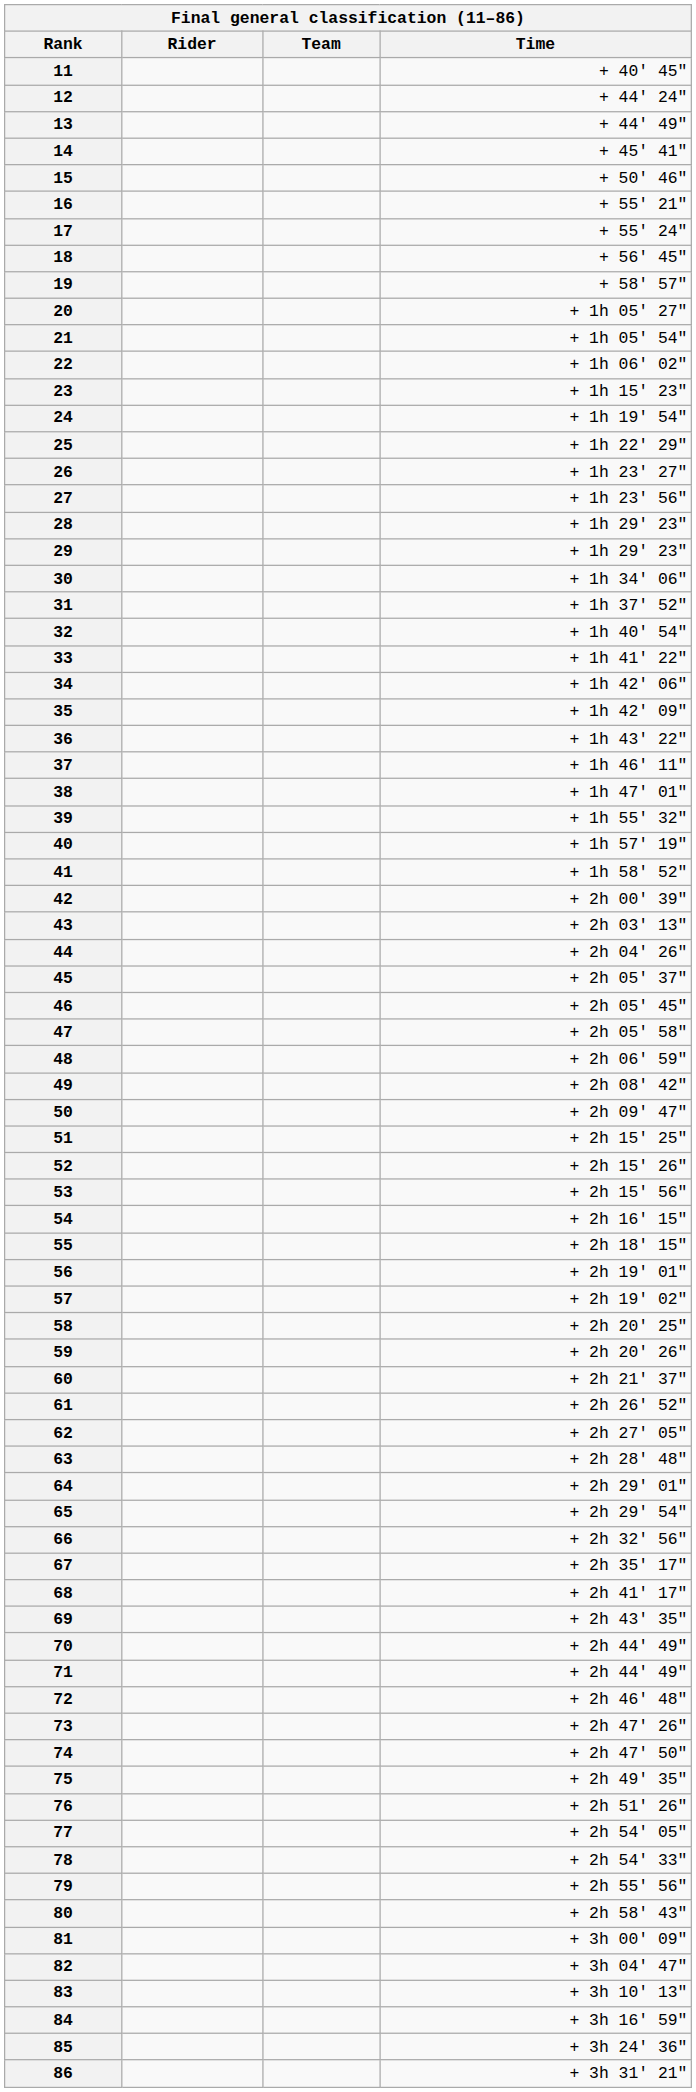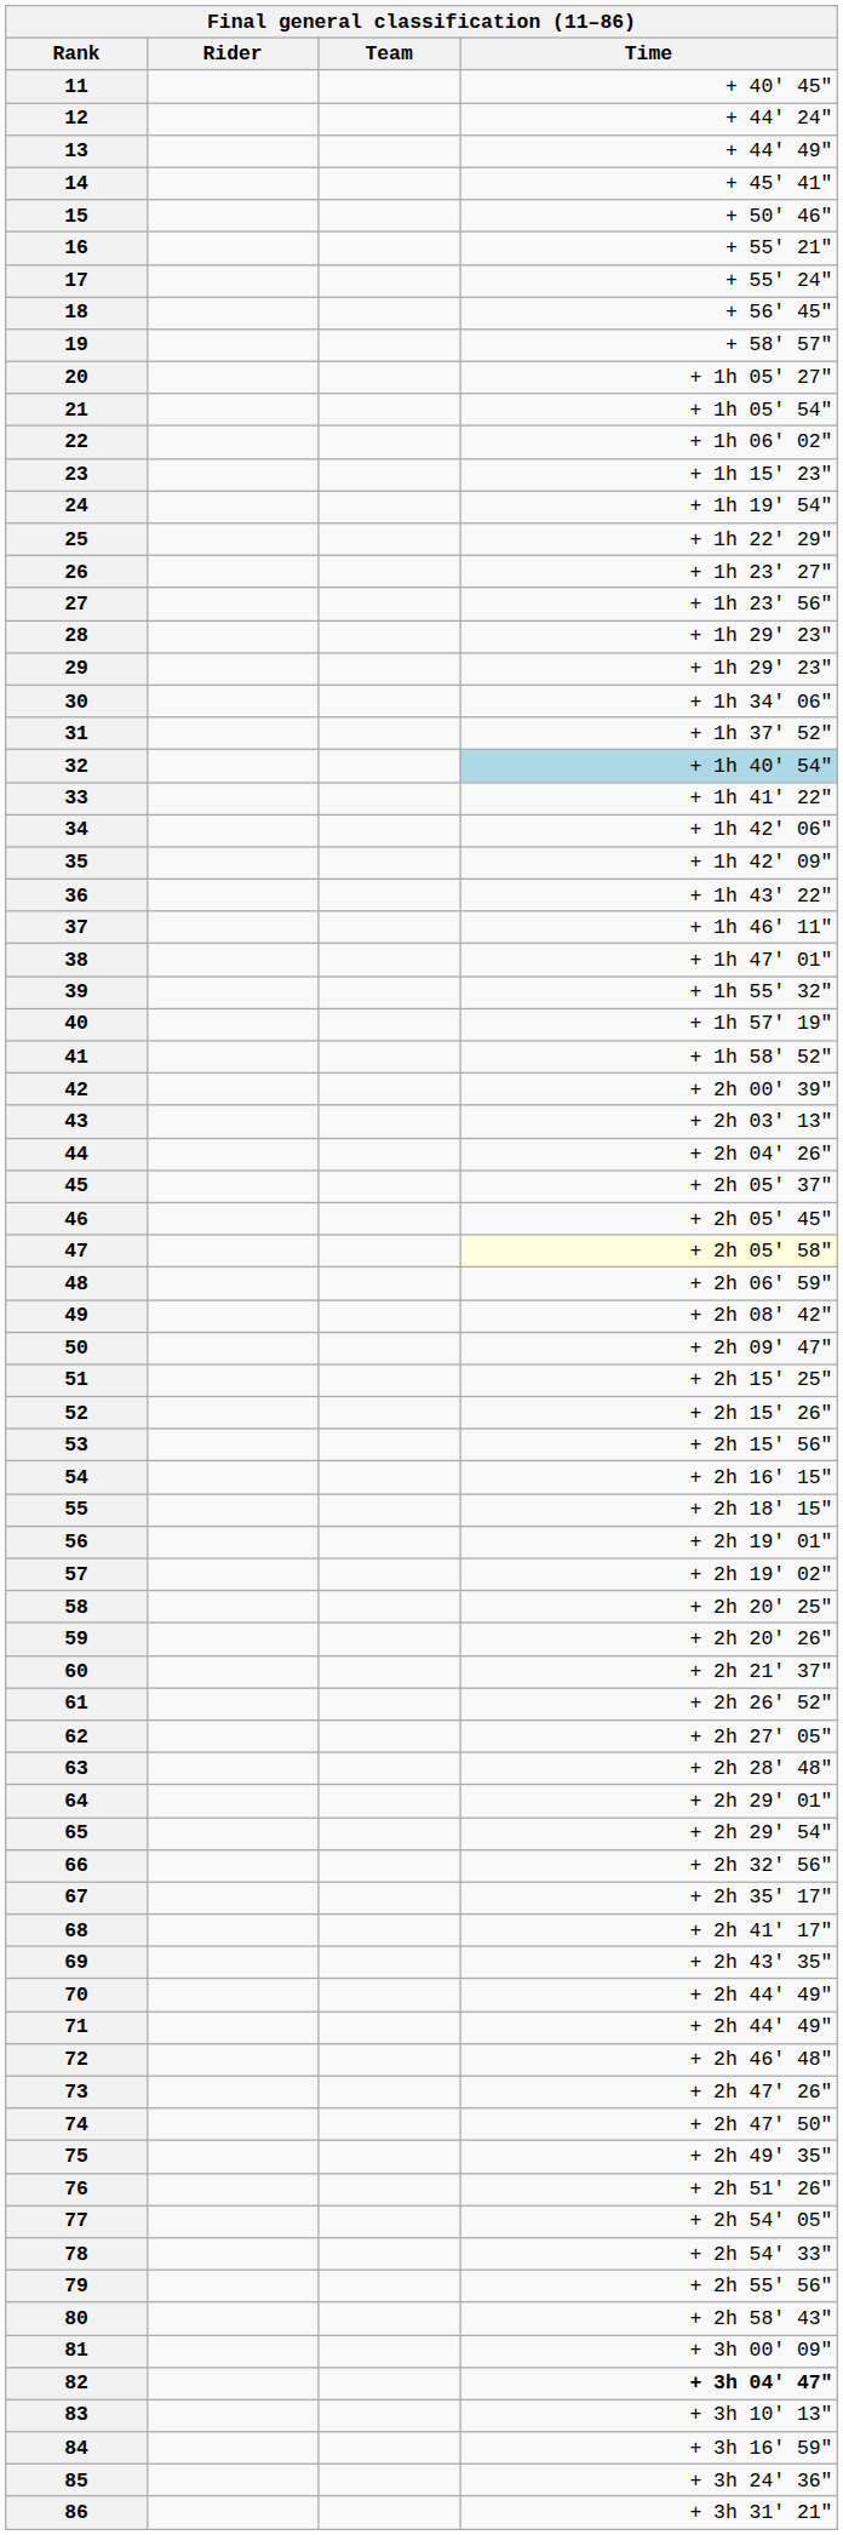32 | Time: no background -> lightblue background
47 | Time: no background -> lightyellow background
82 | Time: normal -> bold
